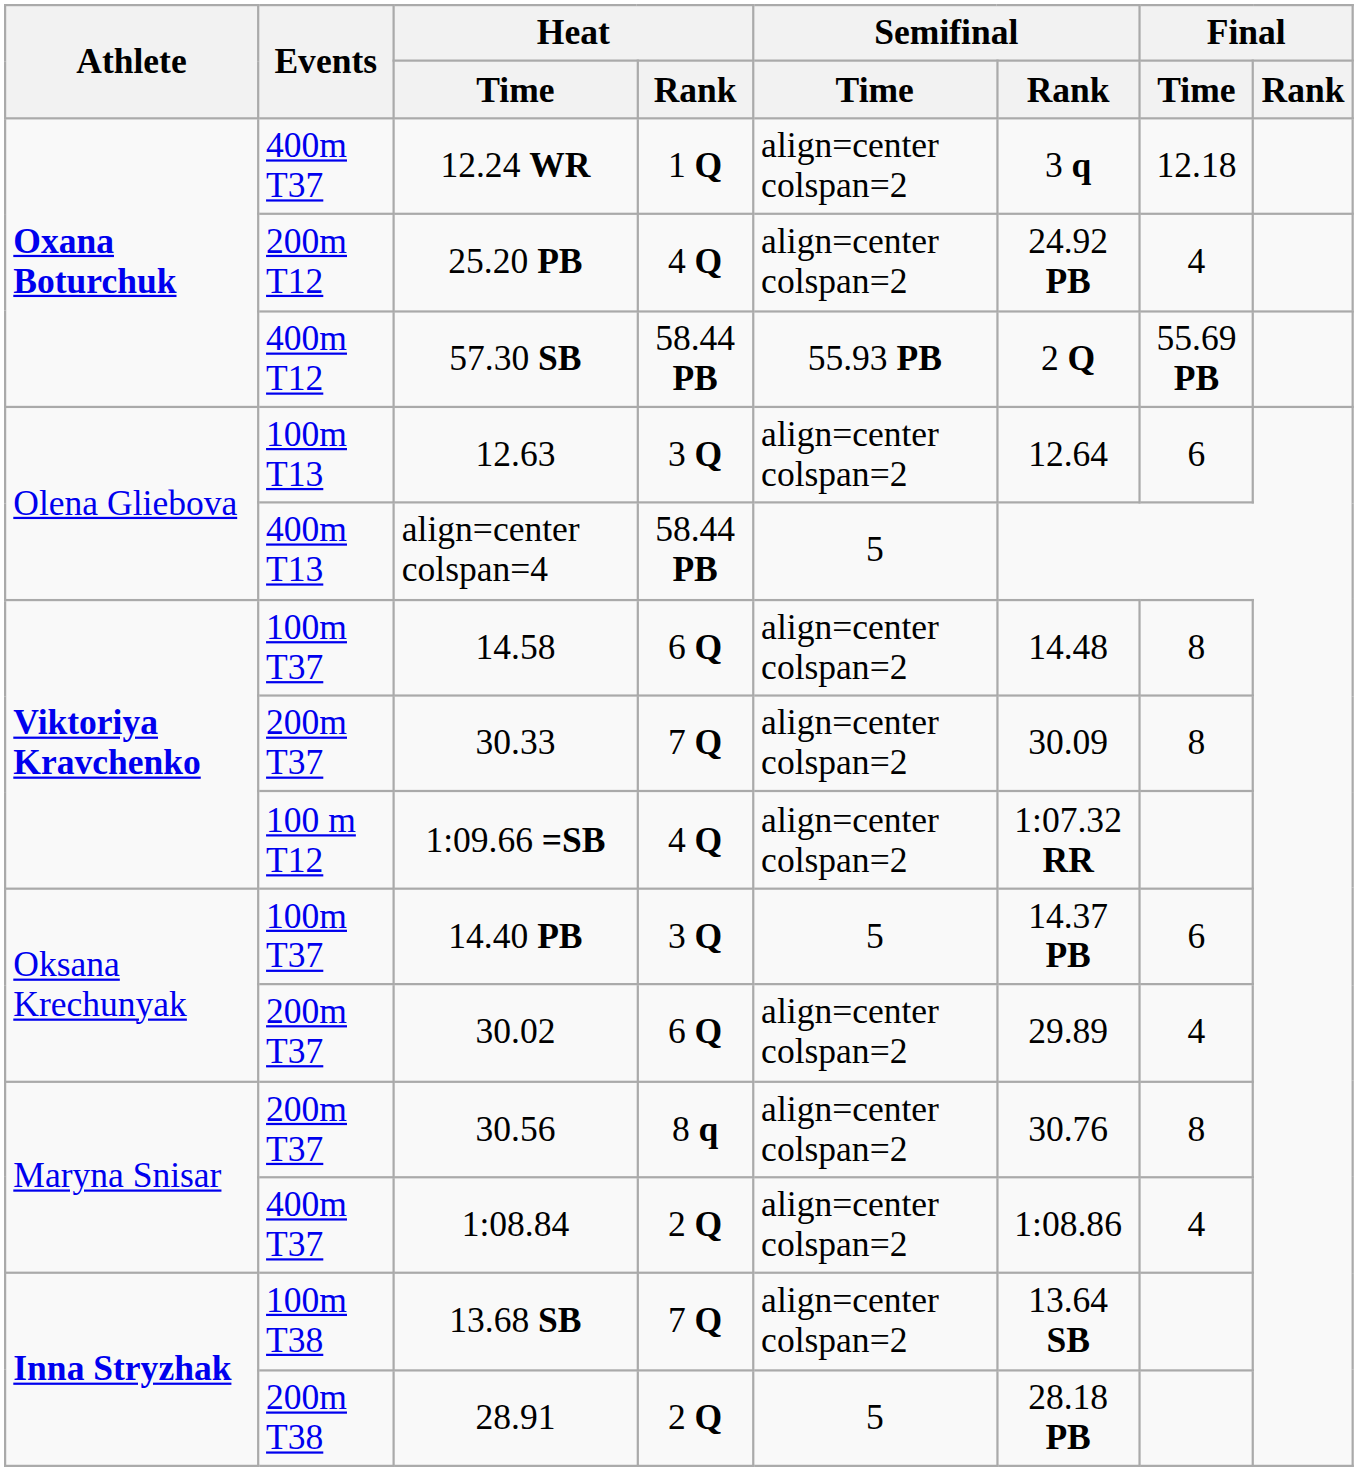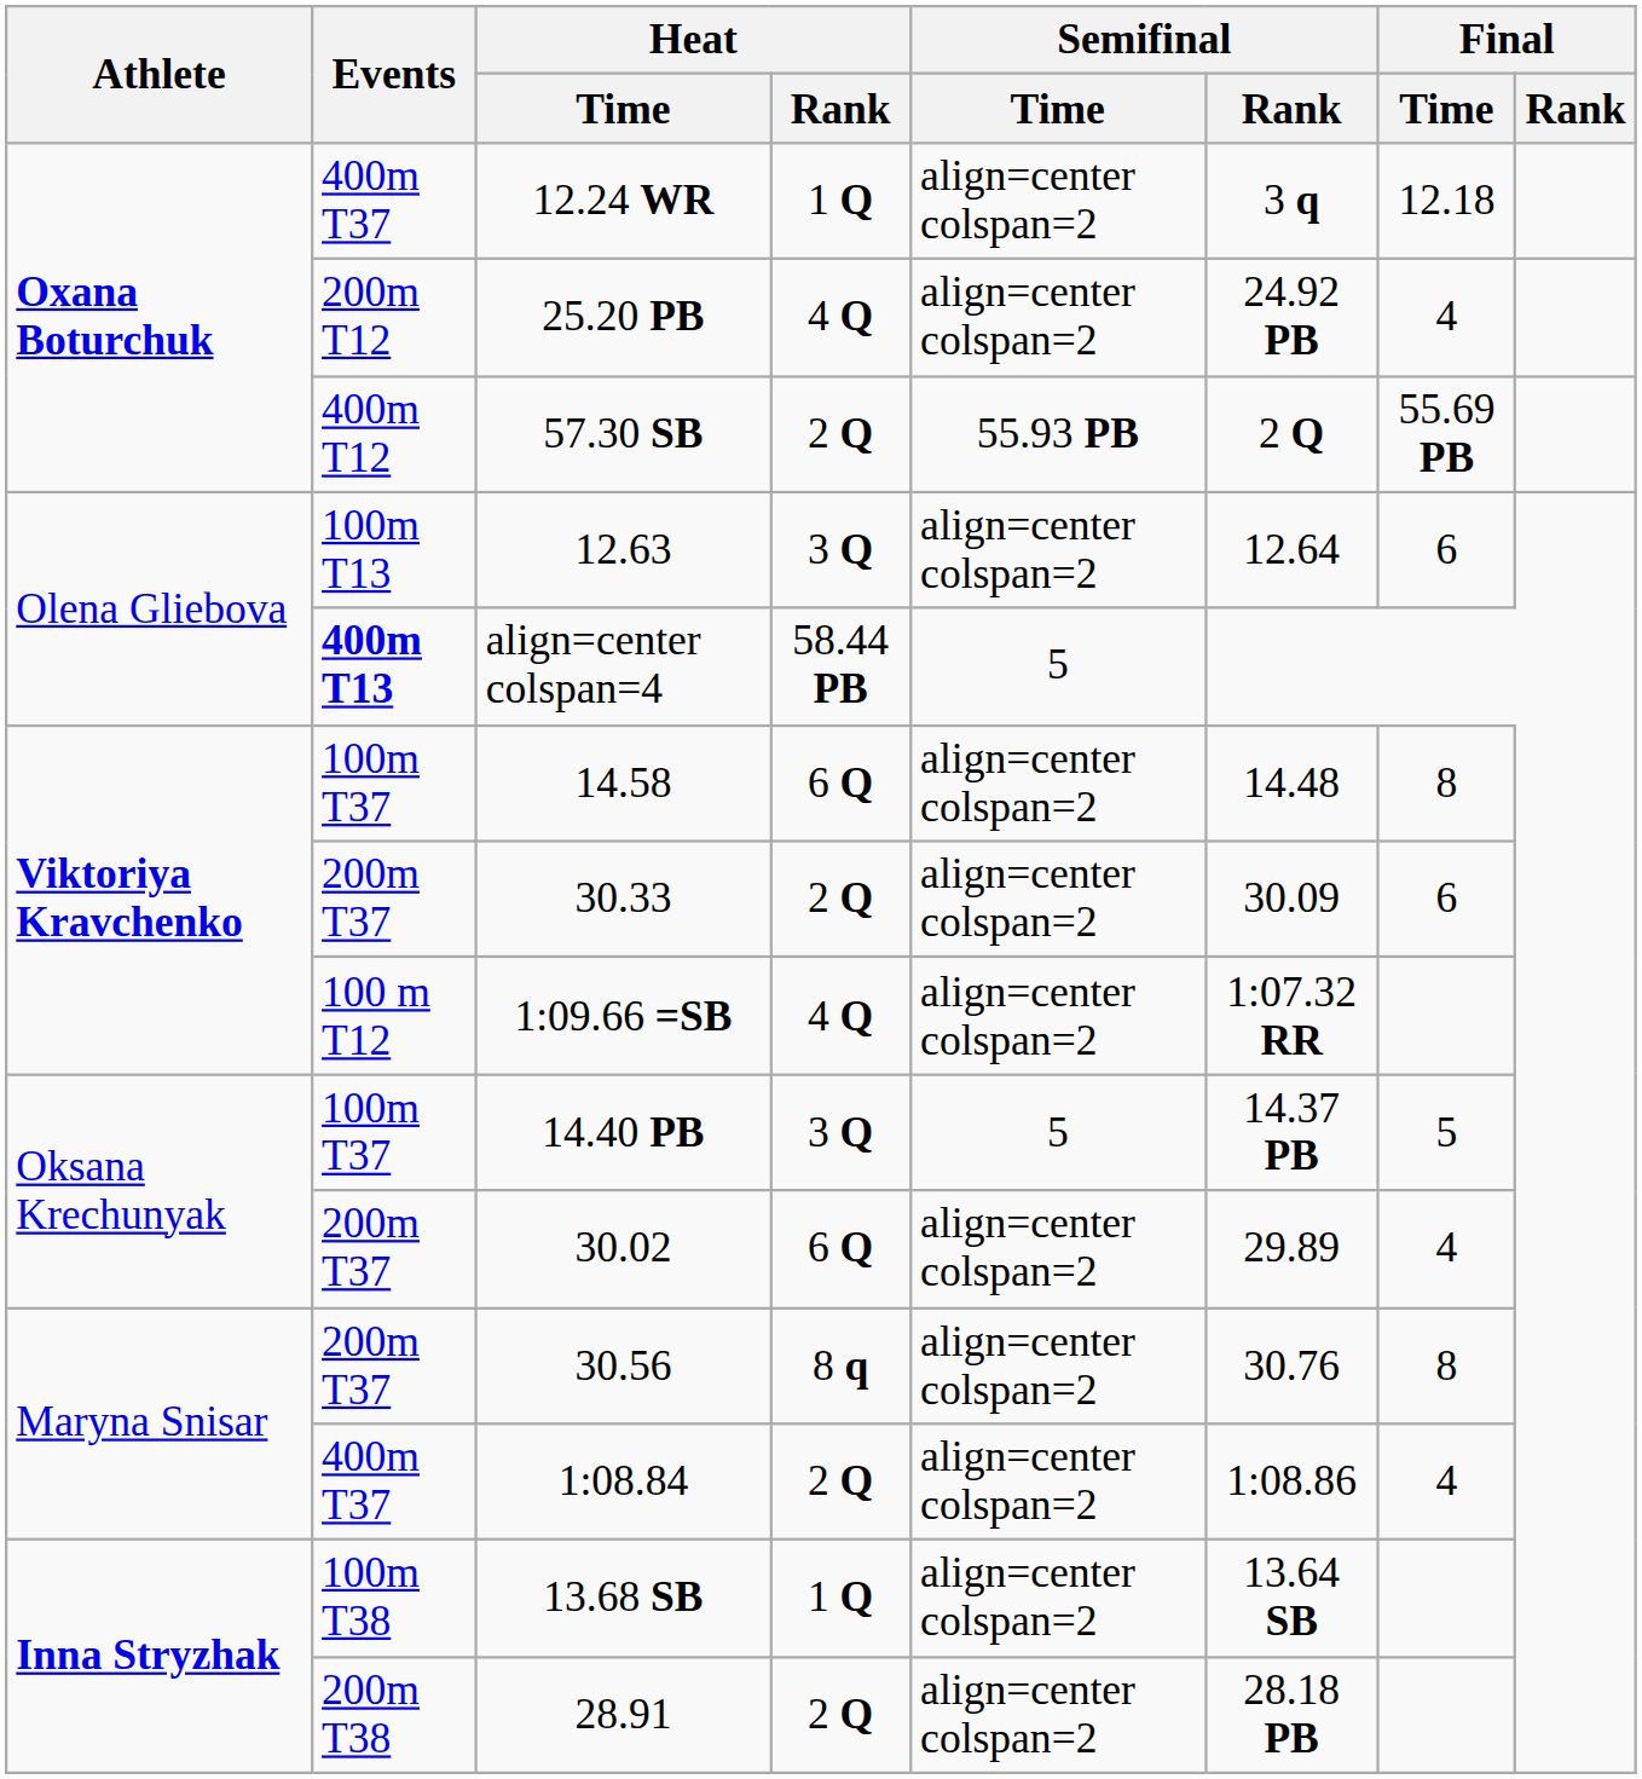57.30 SB | Heat / Rank: 58.44 PB -> 2 Q
align=center colspan=4 | Events: normal -> bold
30.33 | Heat / Rank: 7 Q -> 2 Q
30.33 | Final / Time: 8 -> 6
14.40 PB | Final / Time: 6 -> 5
13.68 SB | Heat / Rank: 7 Q -> 1 Q
28.91 | Semifinal / Time: 5 -> align=center colspan=2
